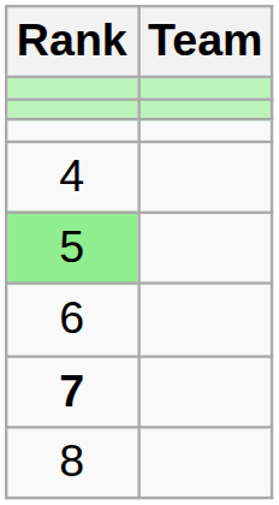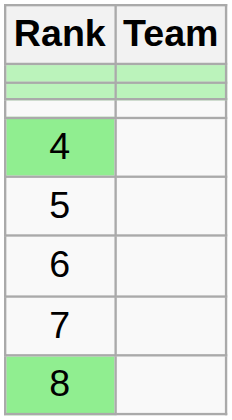row 5 | Rank: no background -> lightgreen background
row 6 | Rank: lightgreen background -> no background
row 8 | Rank: bold -> normal
row 9 | Rank: no background -> lightgreen background
